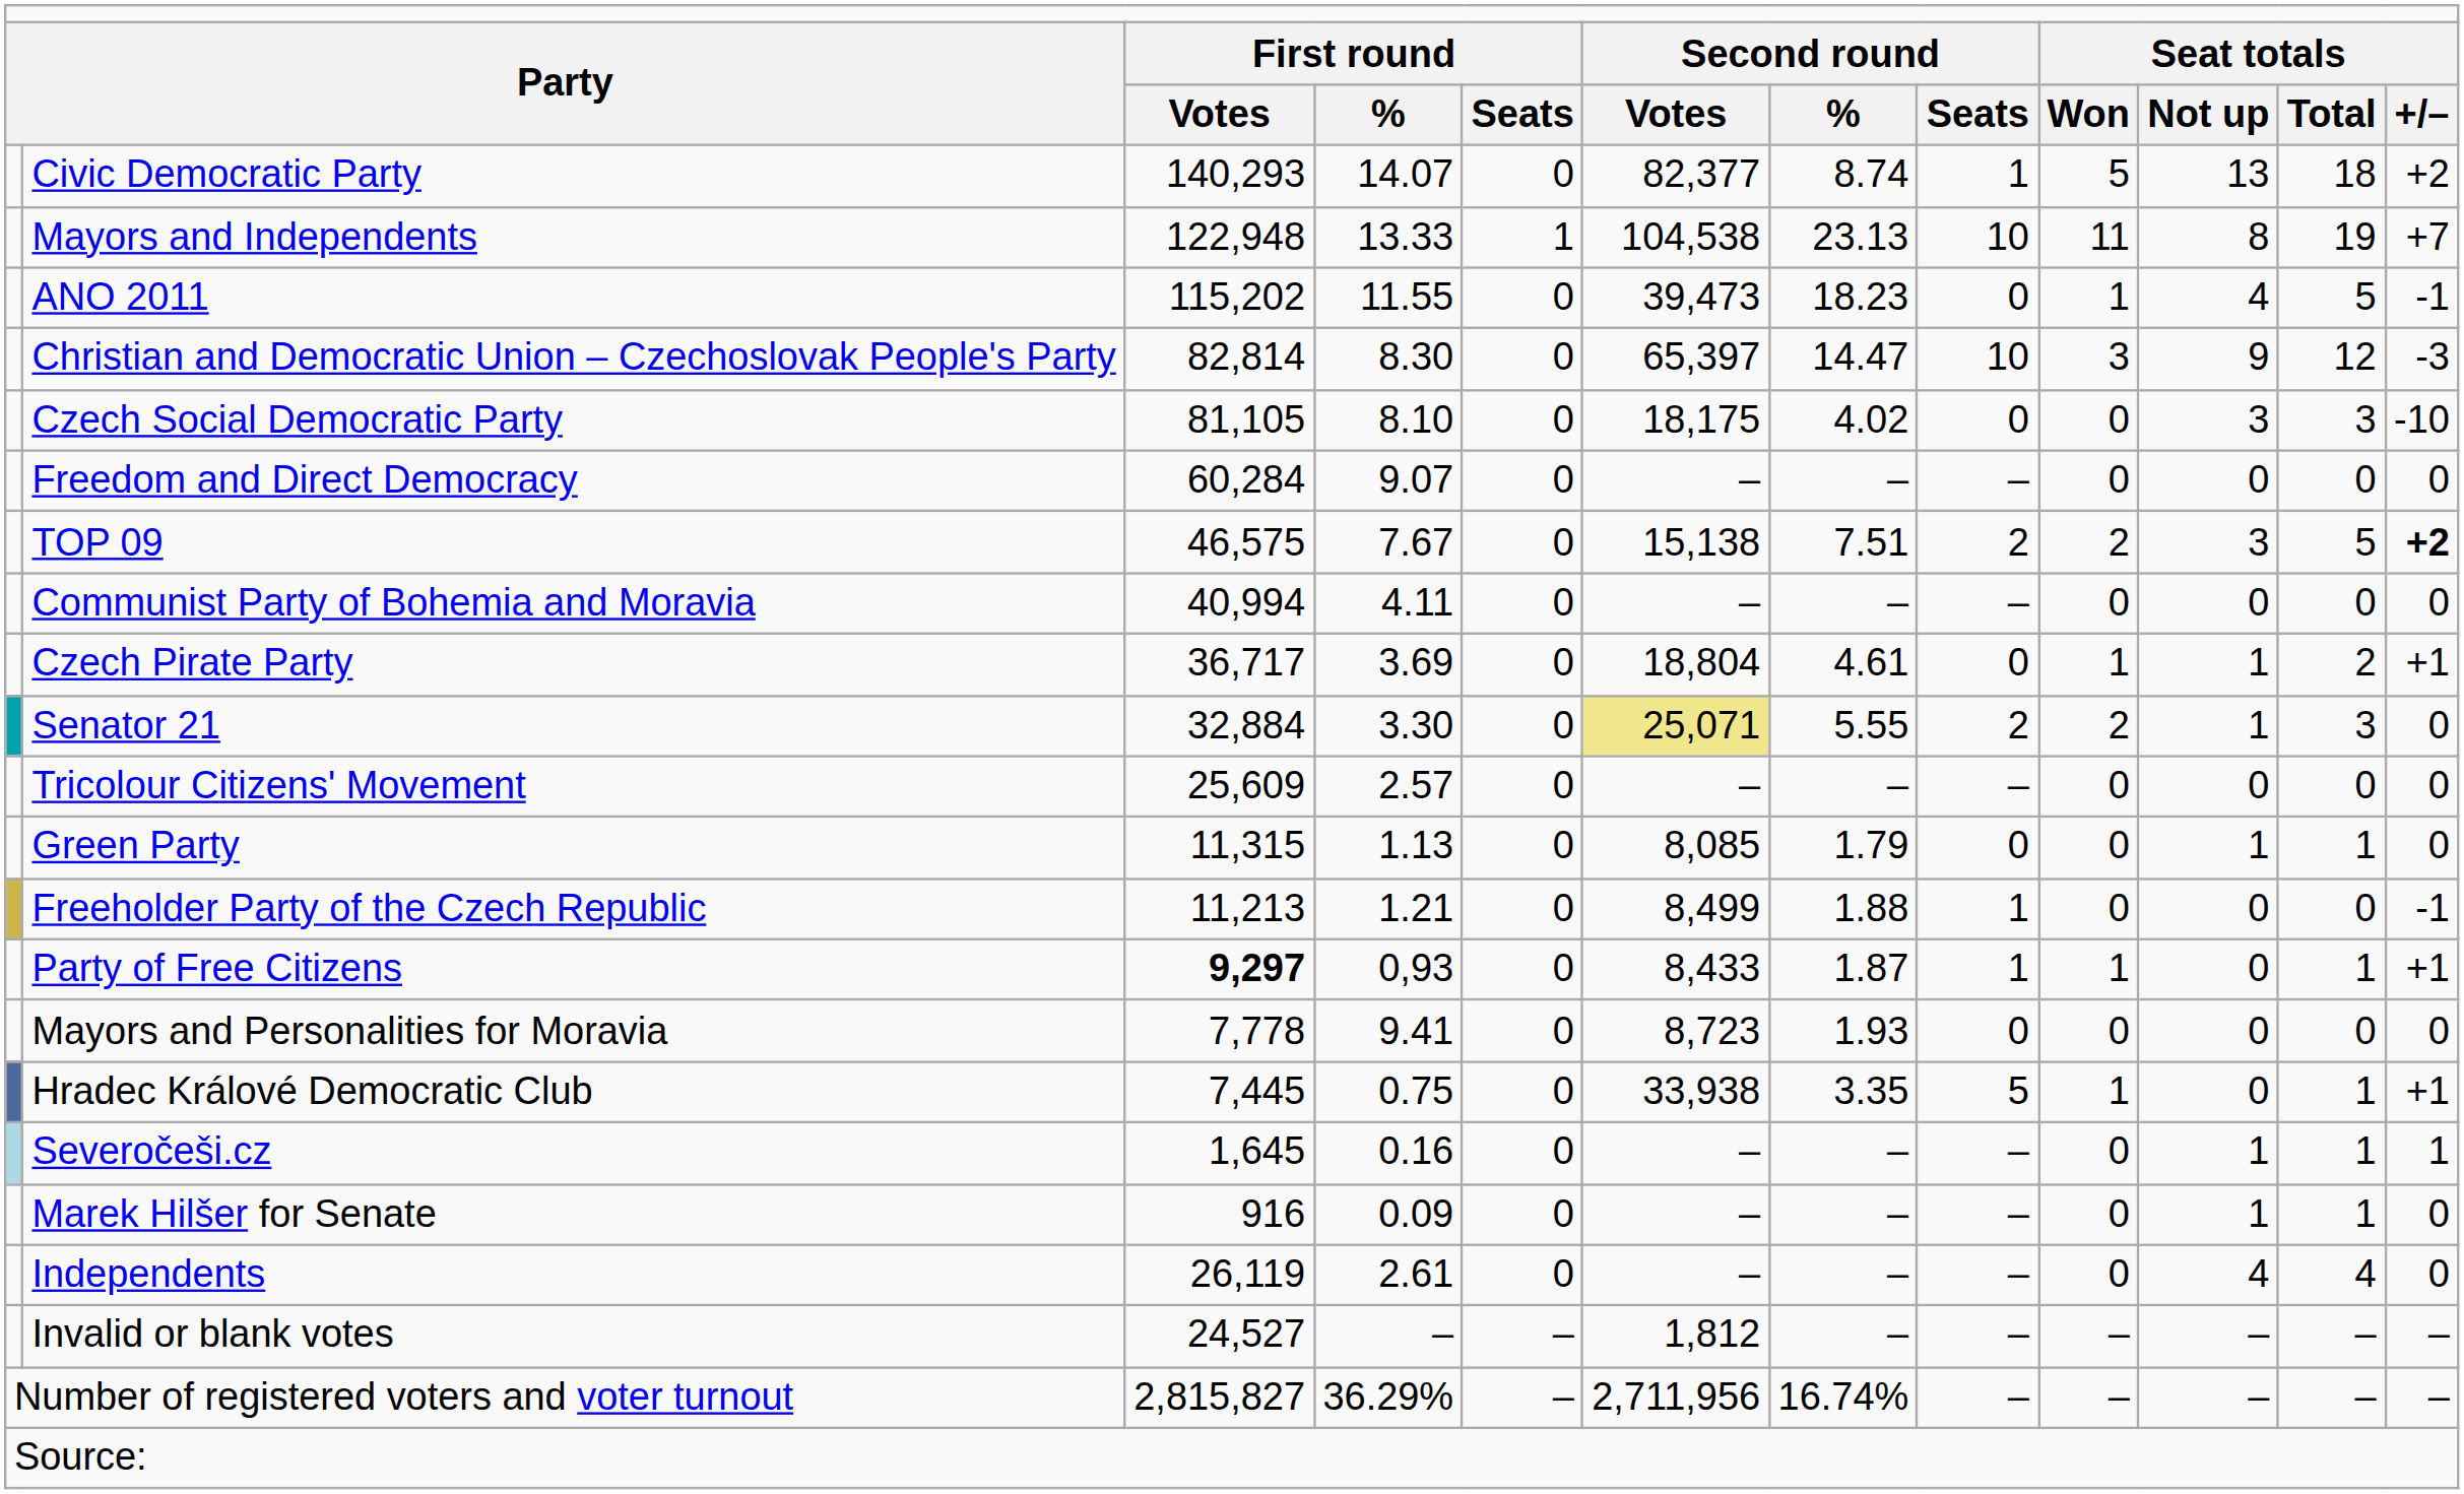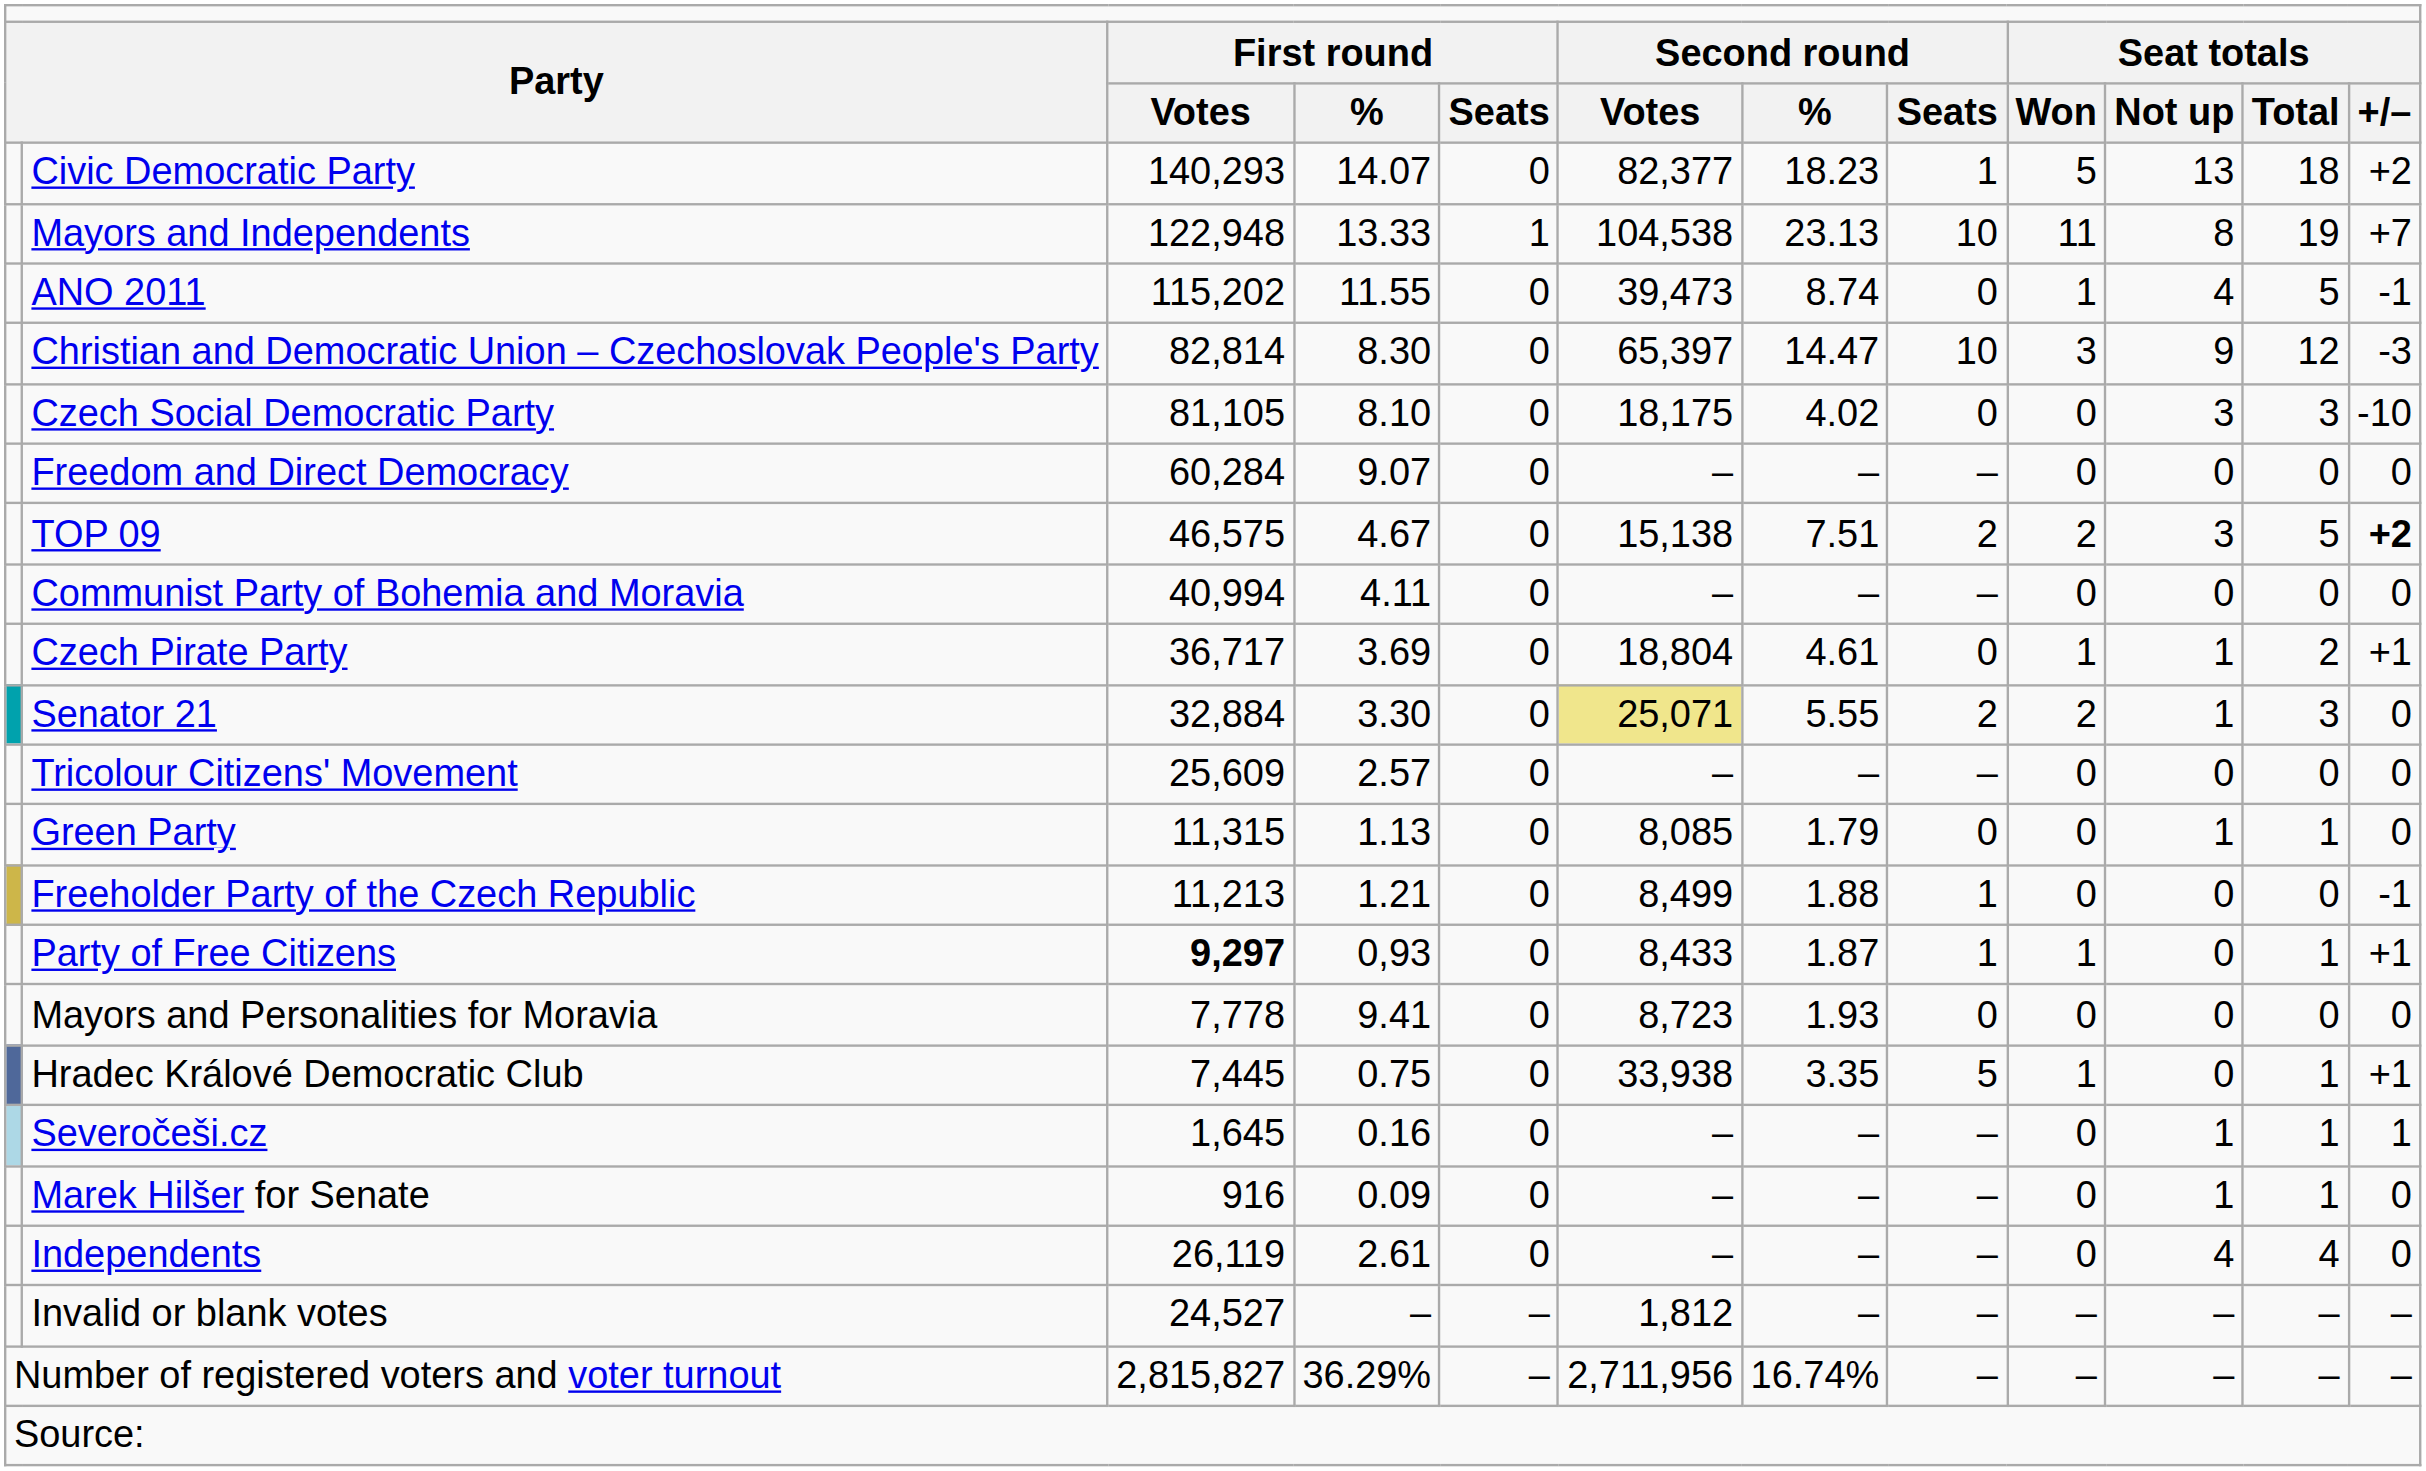Civic Democratic Party | column 7: 8.74 -> 18.23
ANO 2011 | column 7: 18.23 -> 8.74
TOP 09 | column 4: 7.67 -> 4.67
